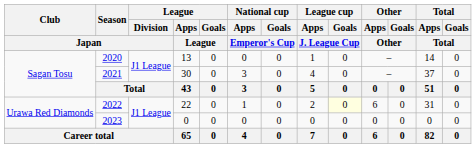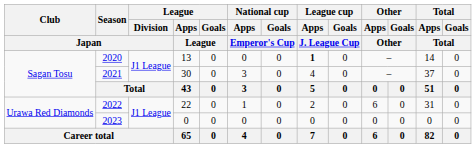2020 | League cup / Apps / J. League Cup: normal -> bold
2022 | League cup / Goals / J. League Cup: lightyellow background -> no background
